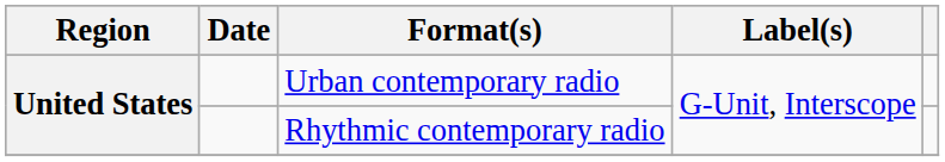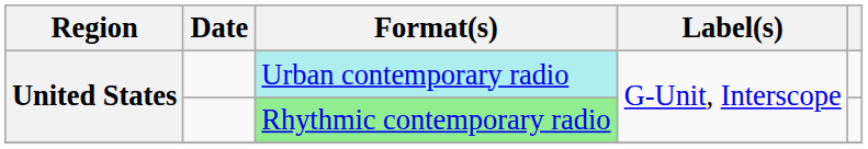Urban contemporary radio | Format(s): no background -> paleturquoise background
Rhythmic contemporary radio | Format(s): no background -> lightgreen background
